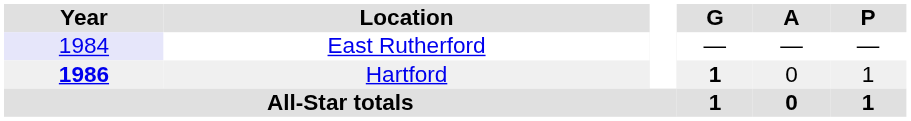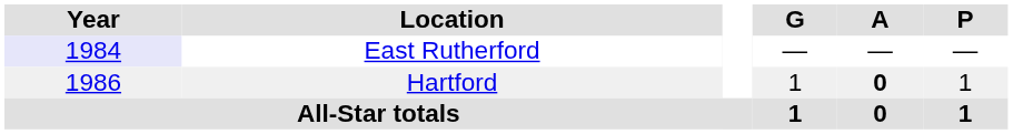Hartford | Year: bold -> normal
Hartford | G: bold -> normal
Hartford | A: normal -> bold
